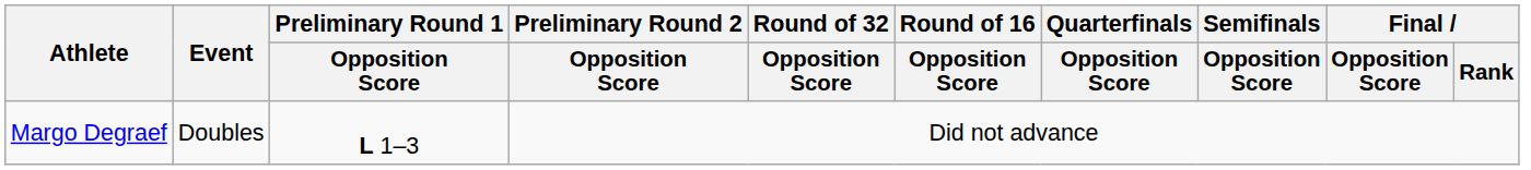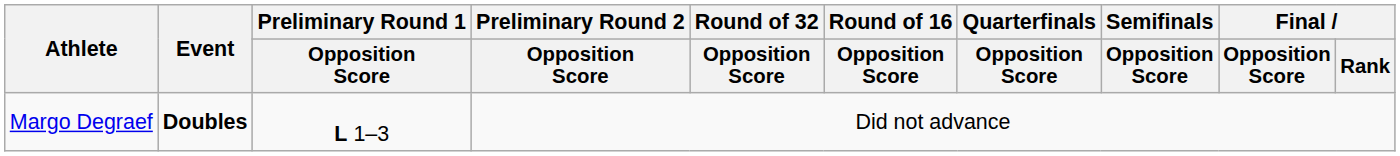Margo Degraef | Event: normal -> bold
